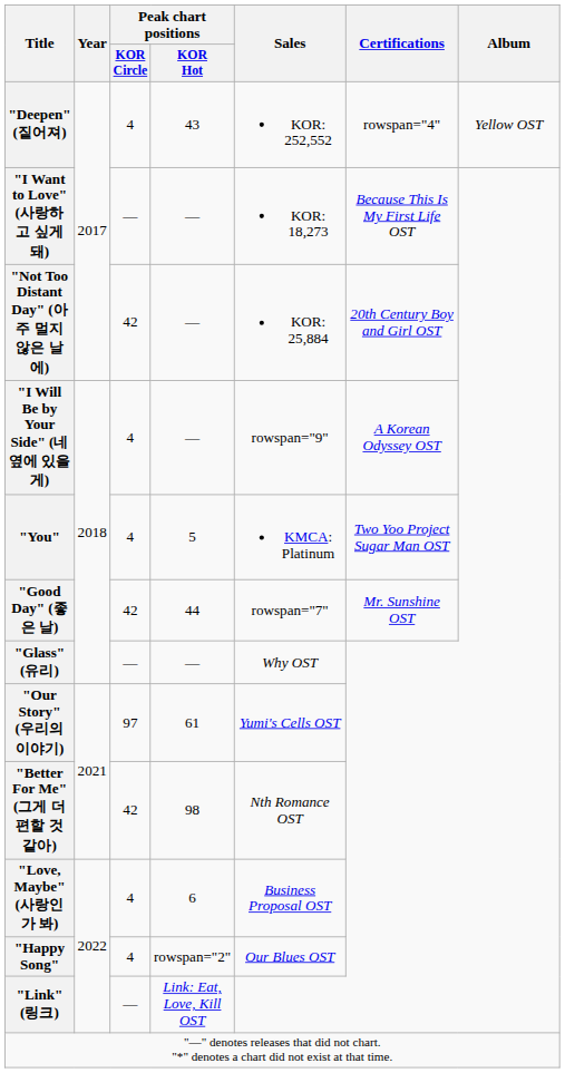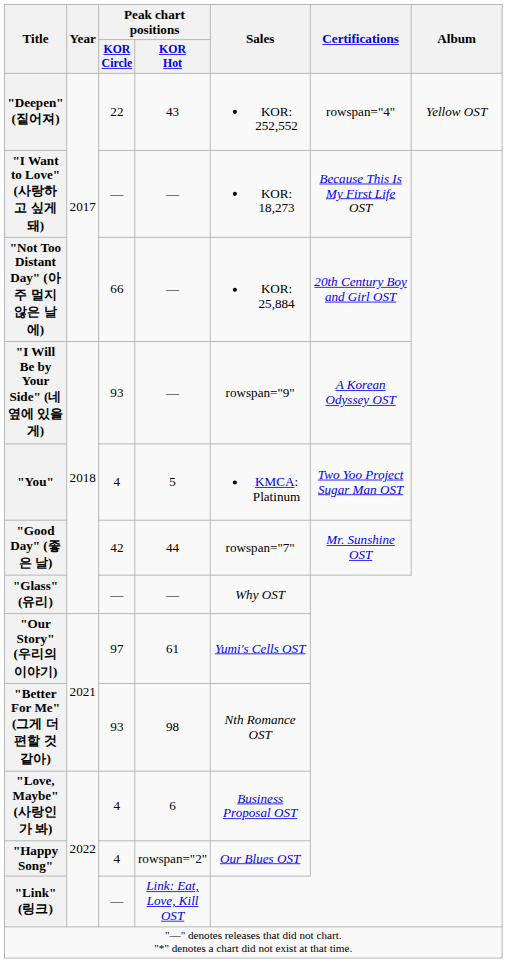"Deepen" (짙어져) | Peak chart positions / KOR Circle: 4 -> 22
"Not Too Distant Day" (아주 멀지 않은 날에) | Peak chart positions / KOR Circle: 42 -> 66
"I Will Be by Your Side" (네 옆에 있을게) | Peak chart positions / KOR Circle: 4 -> 93
"Better For Me" (그게 더 편할 것 같아) | Peak chart positions / KOR Circle: 42 -> 93
